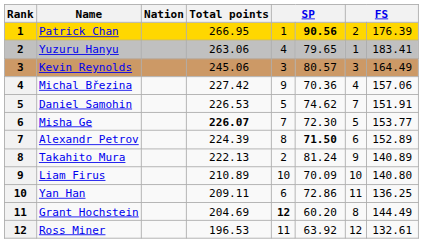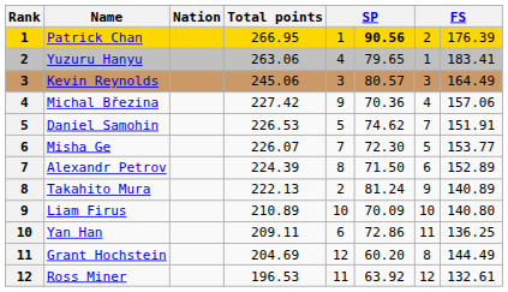Misha Ge | Total points: bold -> normal
Alexandr Petrov | column 6: bold -> normal
Grant Hochstein | column 5: bold -> normal
